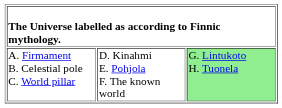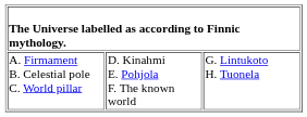A. Firmament B. Celestial pole C. World pillar | column 3: lightgreen background -> no background
